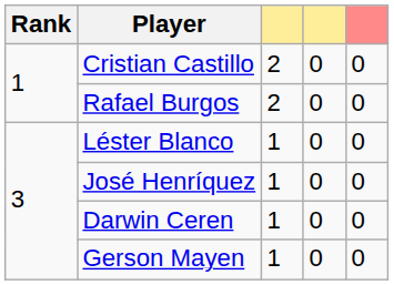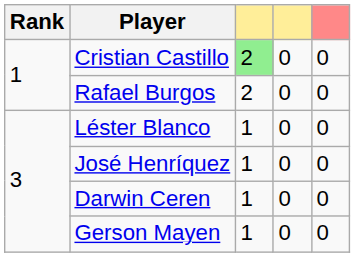Cristian Castillo | column 3: no background -> lightgreen background
